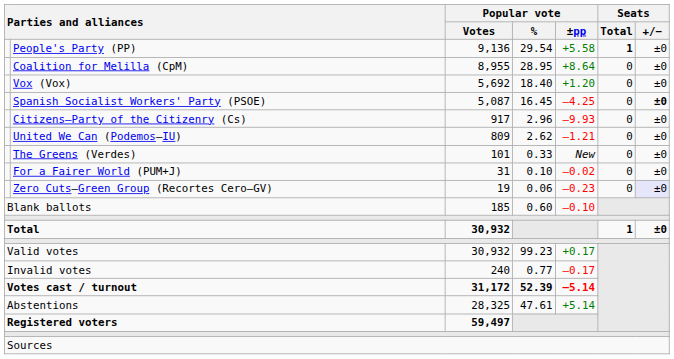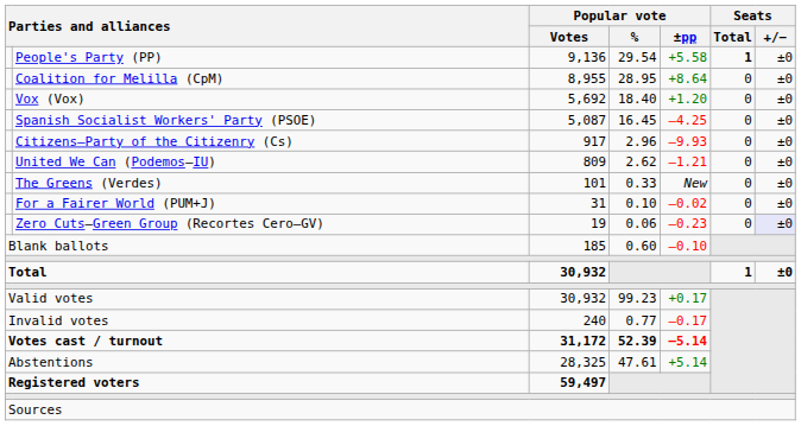Spanish Socialist Workers' Party (PSOE) | Seats / +/−: bold -> normal
